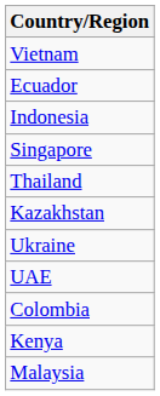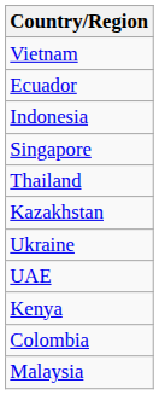row 10 | column 1: Colombia -> Kenya
row 11 | column 1: Kenya -> Colombia
